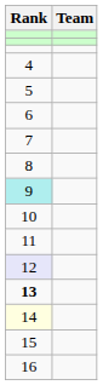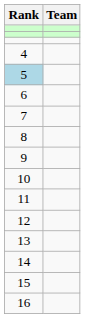row 6 | Rank: no background -> lightblue background
row 10 | Rank: paleturquoise background -> no background
row 13 | Rank: lavender background -> no background
row 14 | Rank: bold -> normal
row 15 | Rank: lightyellow background -> no background
